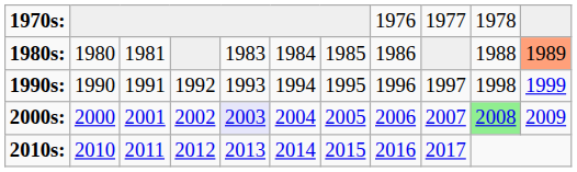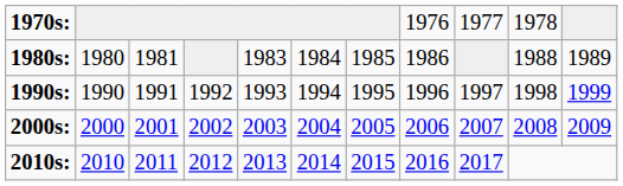1980s: | column 11: lightsalmon background -> no background
2000s: | column 5: lavender background -> no background
2000s: | column 10: lightgreen background -> no background
